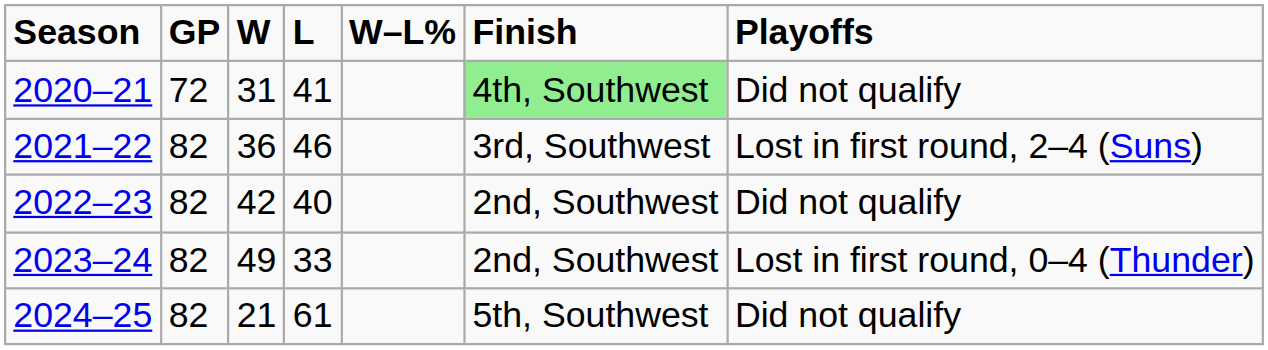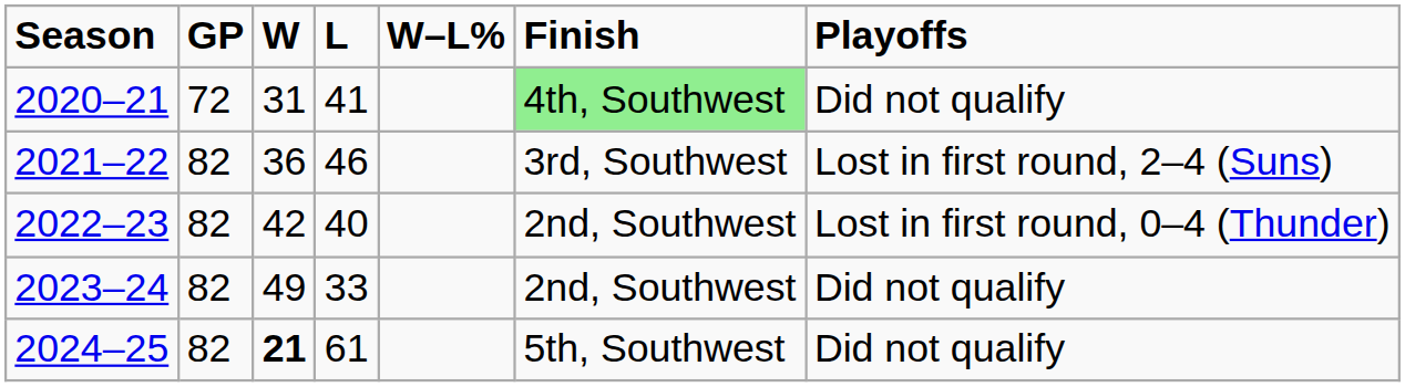2022–23 | column 7: Did not qualify -> Lost in first round, 0–4 (Thunder)
2023–24 | column 7: Lost in first round, 0–4 (Thunder) -> Did not qualify
2024–25 | column 3: normal -> bold
